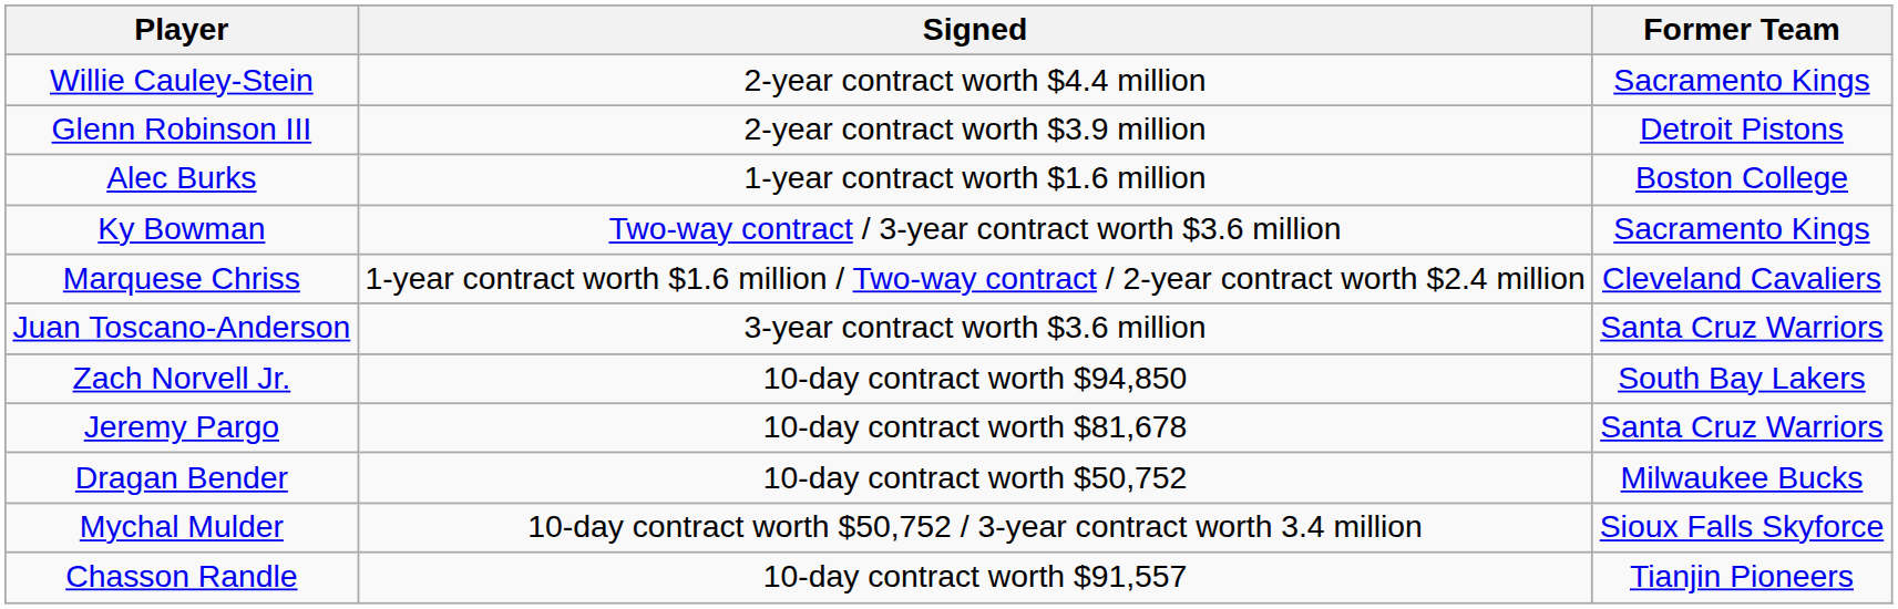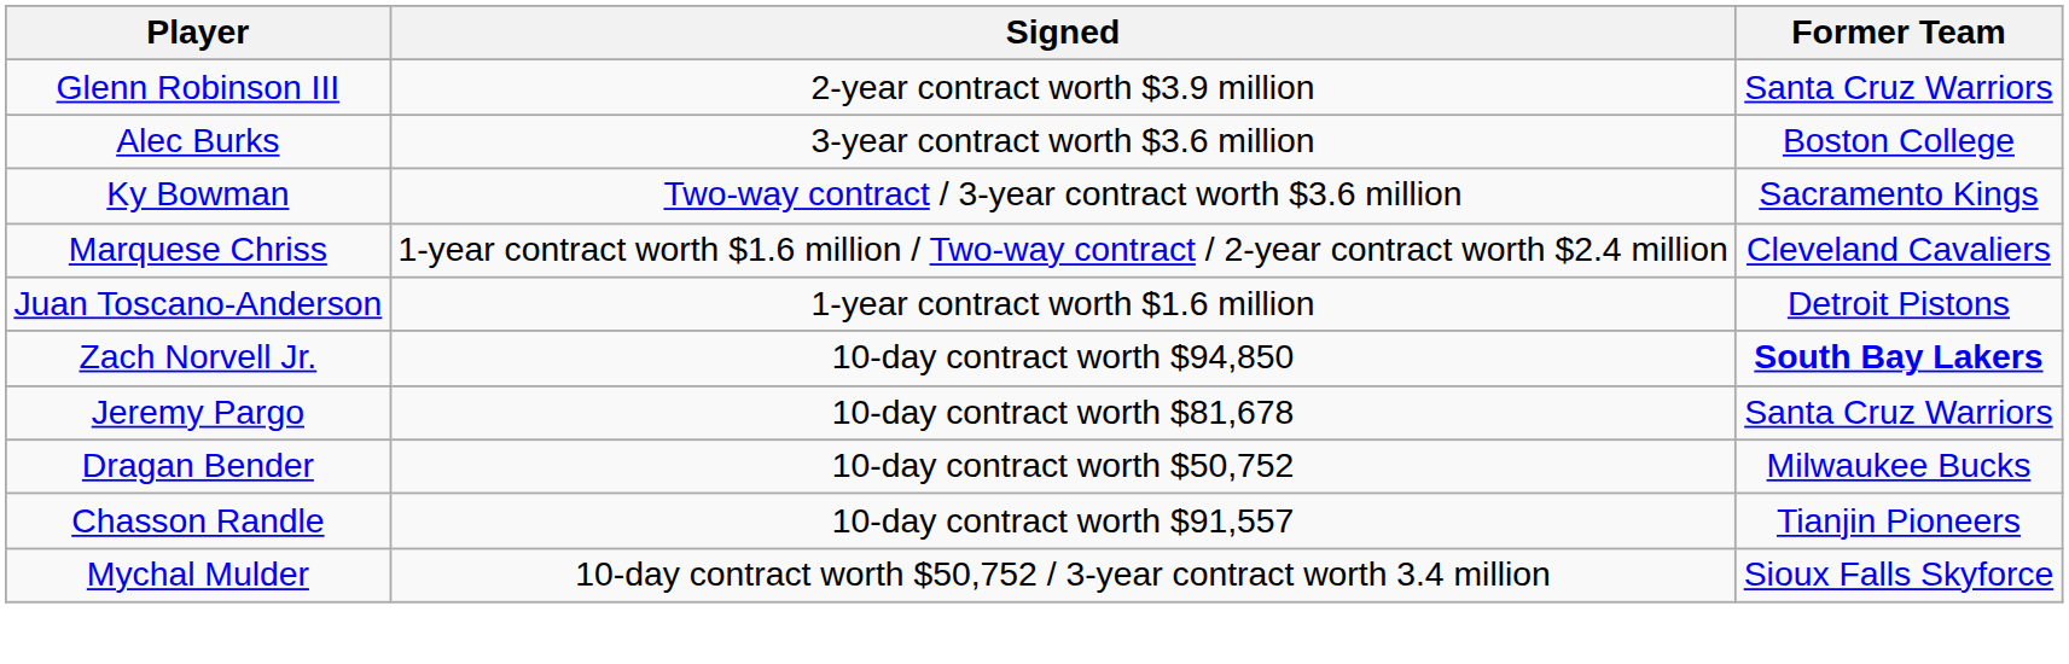- row: Willie Cauley-Stein | 2-year contract worth $4.4 million | Sacramento Kings
Glenn Robinson III | Former Team: Detroit Pistons -> Santa Cruz Warriors
Alec Burks | Signed: 1-year contract worth $1.6 million -> 3-year contract worth $3.6 million
Juan Toscano-Anderson | Signed: 3-year contract worth $3.6 million -> 1-year contract worth $1.6 million
Juan Toscano-Anderson | Former Team: Santa Cruz Warriors -> Detroit Pistons
Zach Norvell Jr. | Former Team: normal -> bold
rows swapped: Mychal Mulder <-> Chasson Randle
